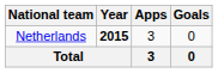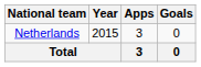Netherlands | Year: bold -> normal
